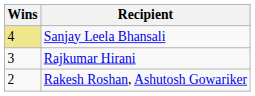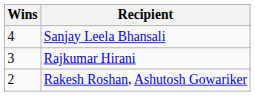Sanjay Leela Bhansali | Wins: khaki background -> no background
